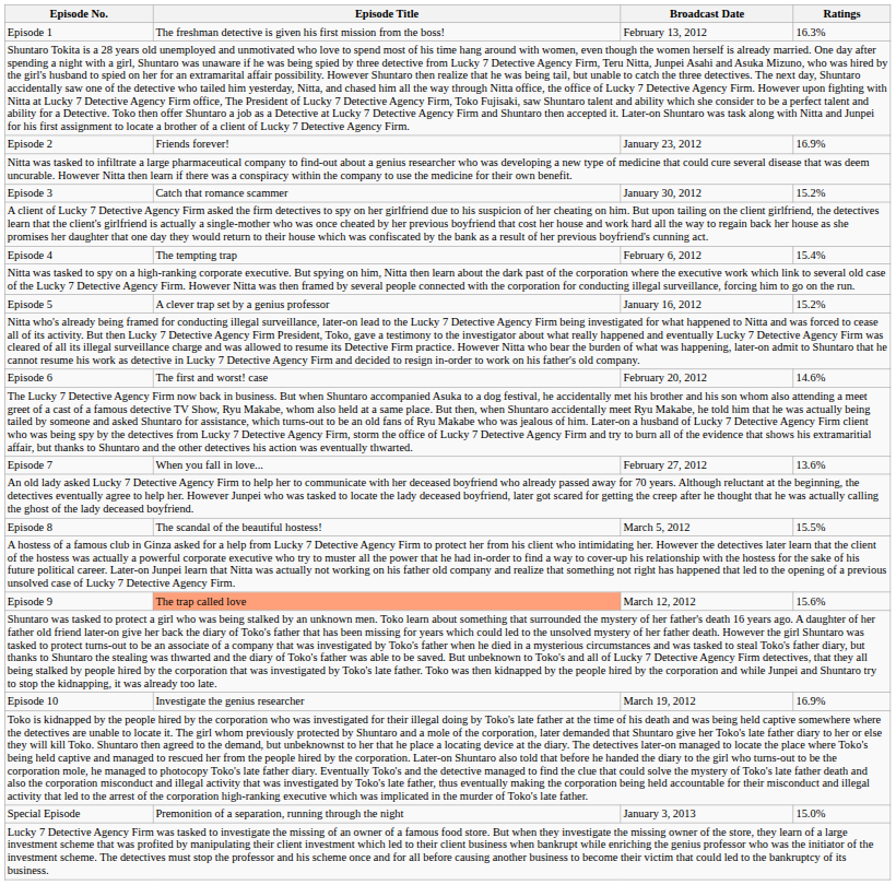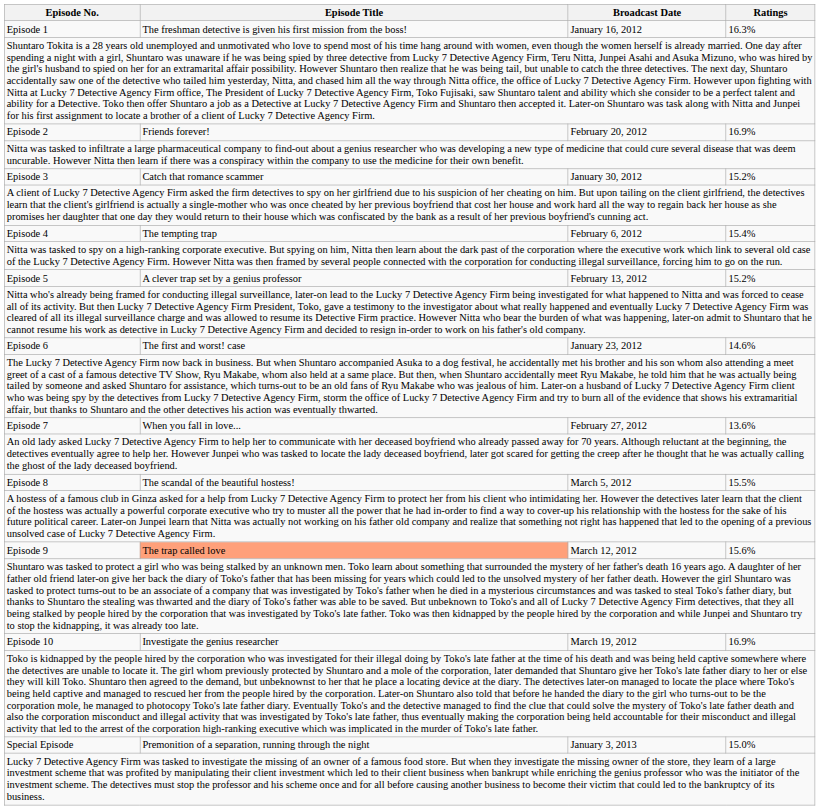Episode 1 | Broadcast Date: February 13, 2012 -> January 16, 2012
Episode 2 | Broadcast Date: January 23, 2012 -> February 20, 2012
Episode 5 | Broadcast Date: January 16, 2012 -> February 13, 2012
Episode 6 | Broadcast Date: February 20, 2012 -> January 23, 2012
